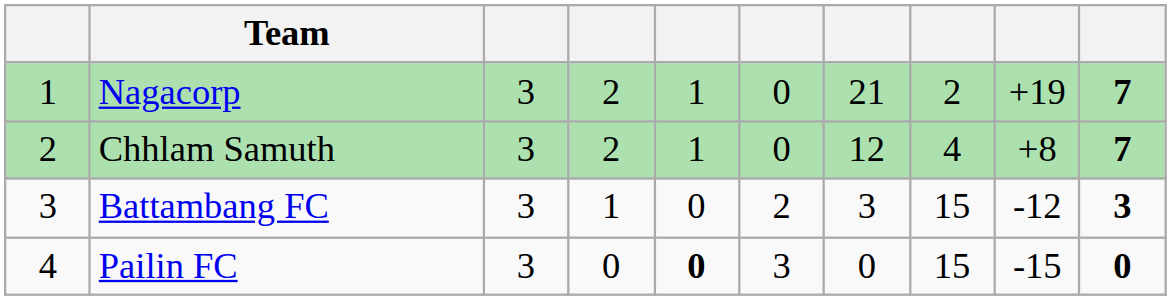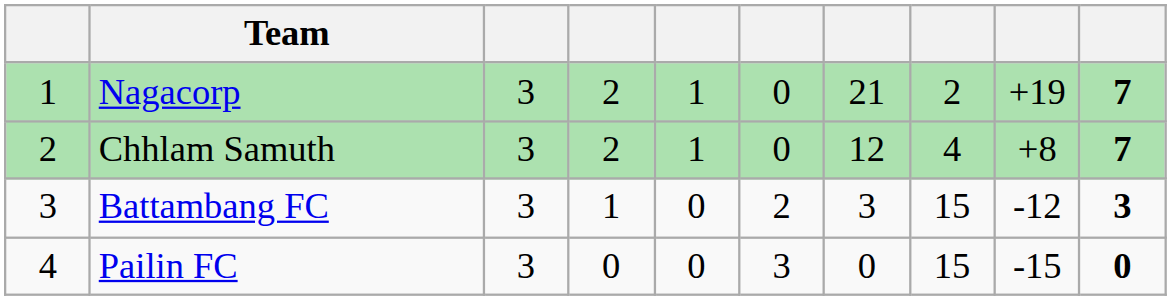Pailin FC | column 5: bold -> normal
